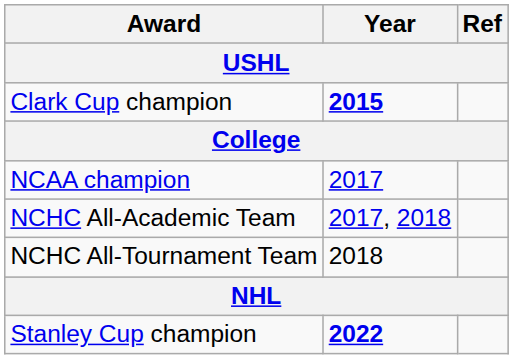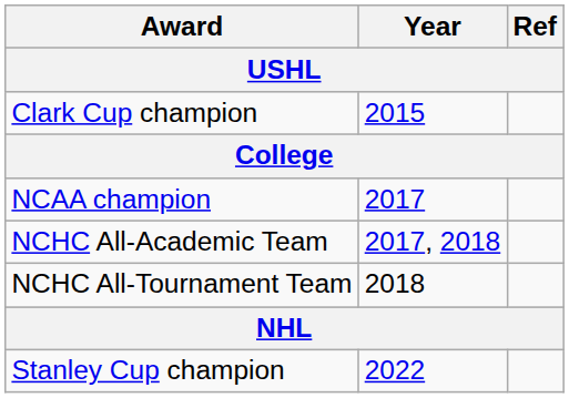Clark Cup champion | Year: bold -> normal
Stanley Cup champion | Year: bold -> normal
